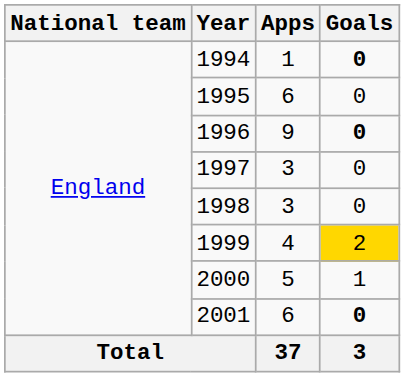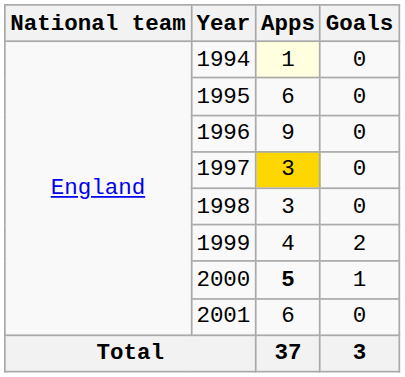1994 | Apps: no background -> lightyellow background
1994 | Goals: bold -> normal
1996 | Goals: bold -> normal
1997 | Apps: no background -> gold background
1999 | Goals: gold background -> no background
2000 | Apps: normal -> bold
2001 | Goals: bold -> normal
